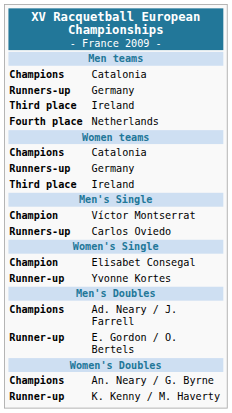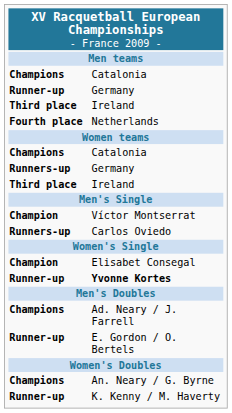row 4 | column 1: Runners-up -> Runner-up
row 16 | column 2: normal -> bold
